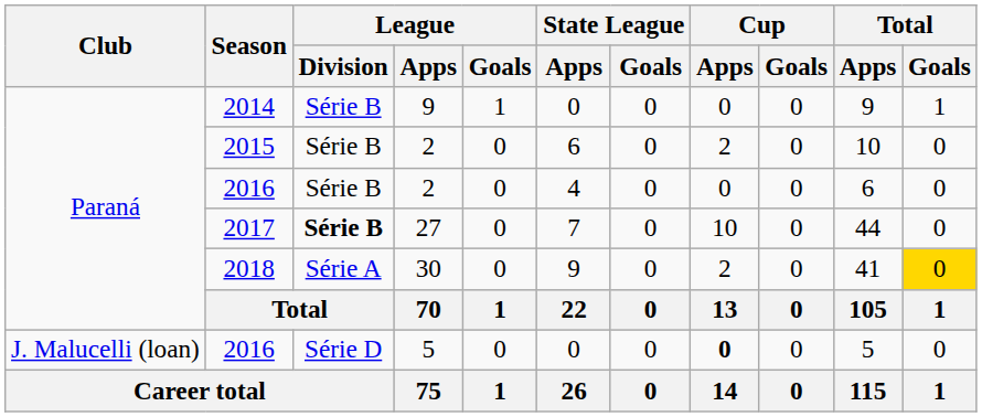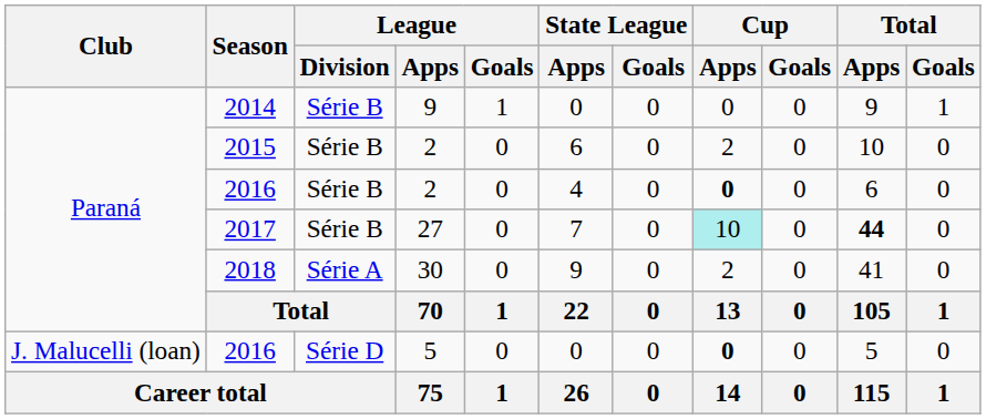2016 / 2 | Cup / Apps: normal -> bold
2017 | League / Division: bold -> normal
2017 | Cup / Apps: no background -> paleturquoise background
2017 | Total / Apps: normal -> bold
2018 | Total / Goals: gold background -> no background
